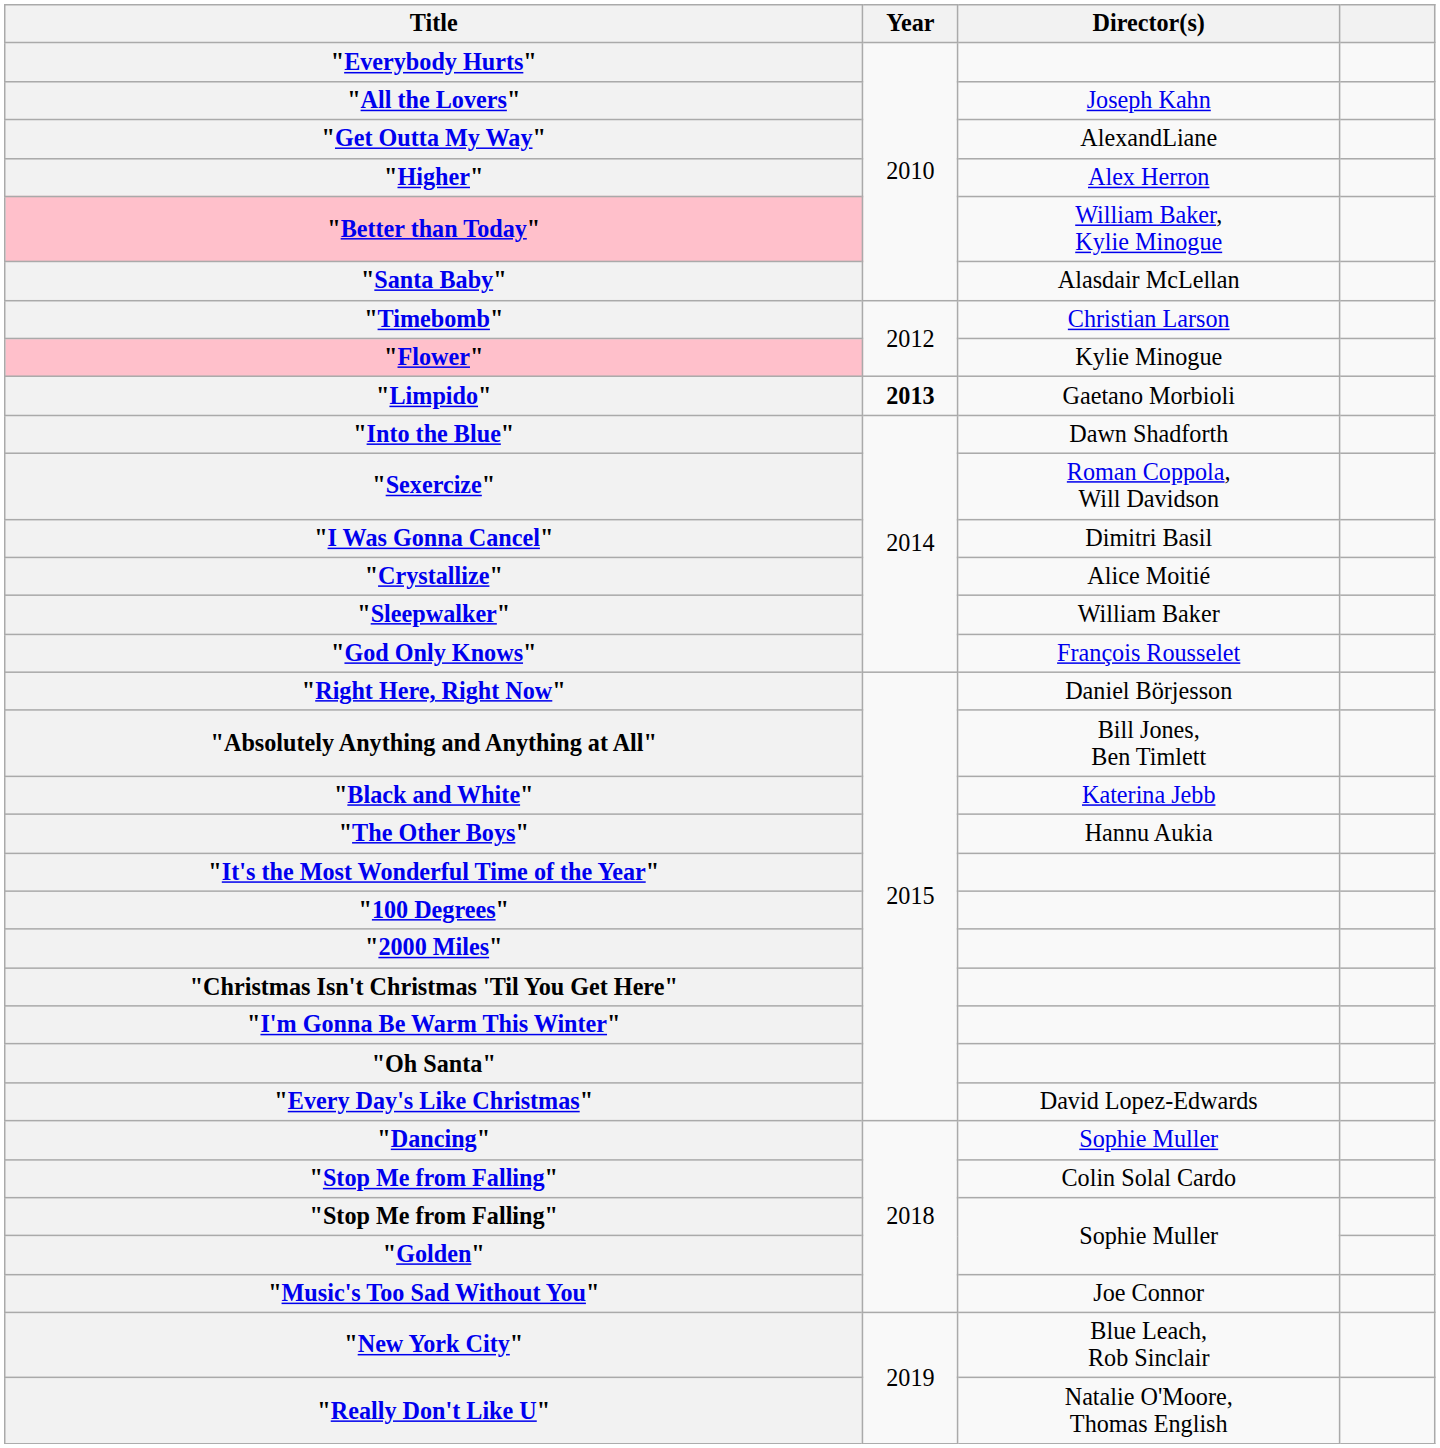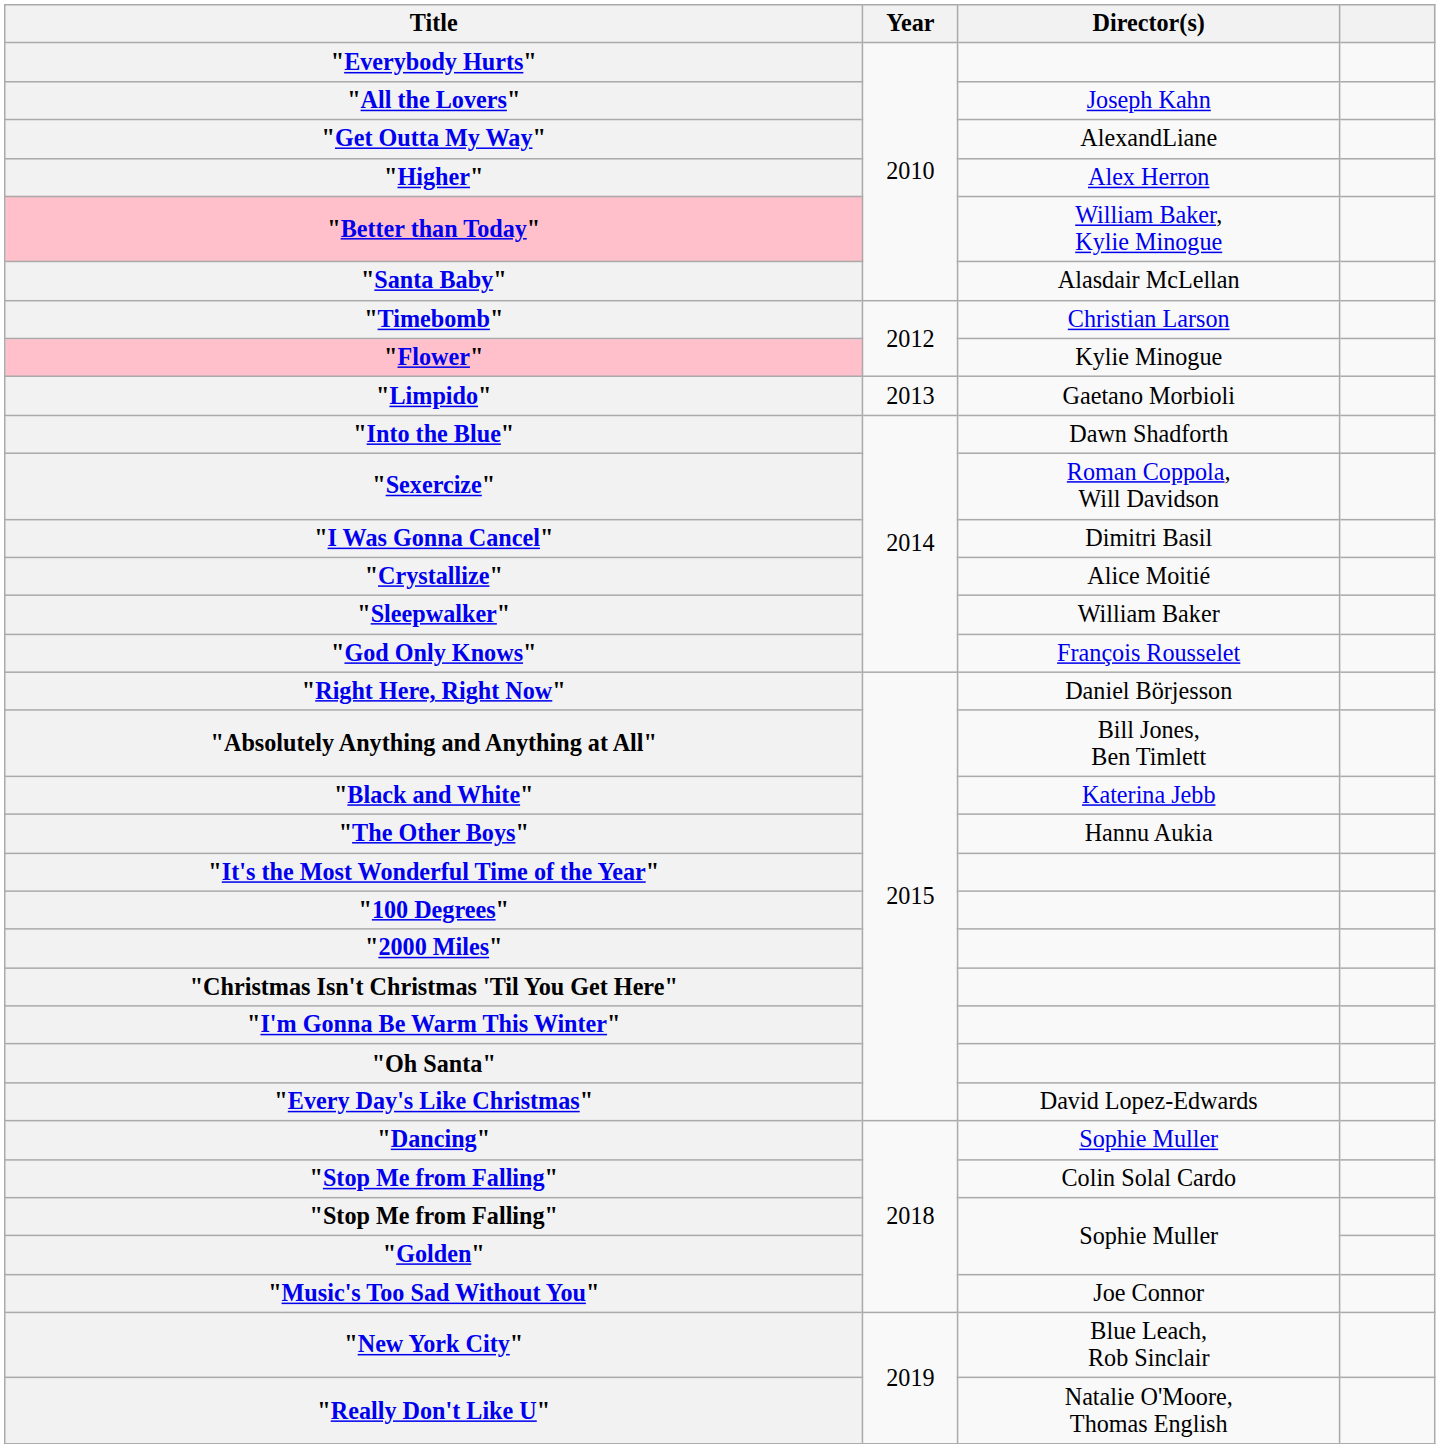"Limpido" | Year: bold -> normal
